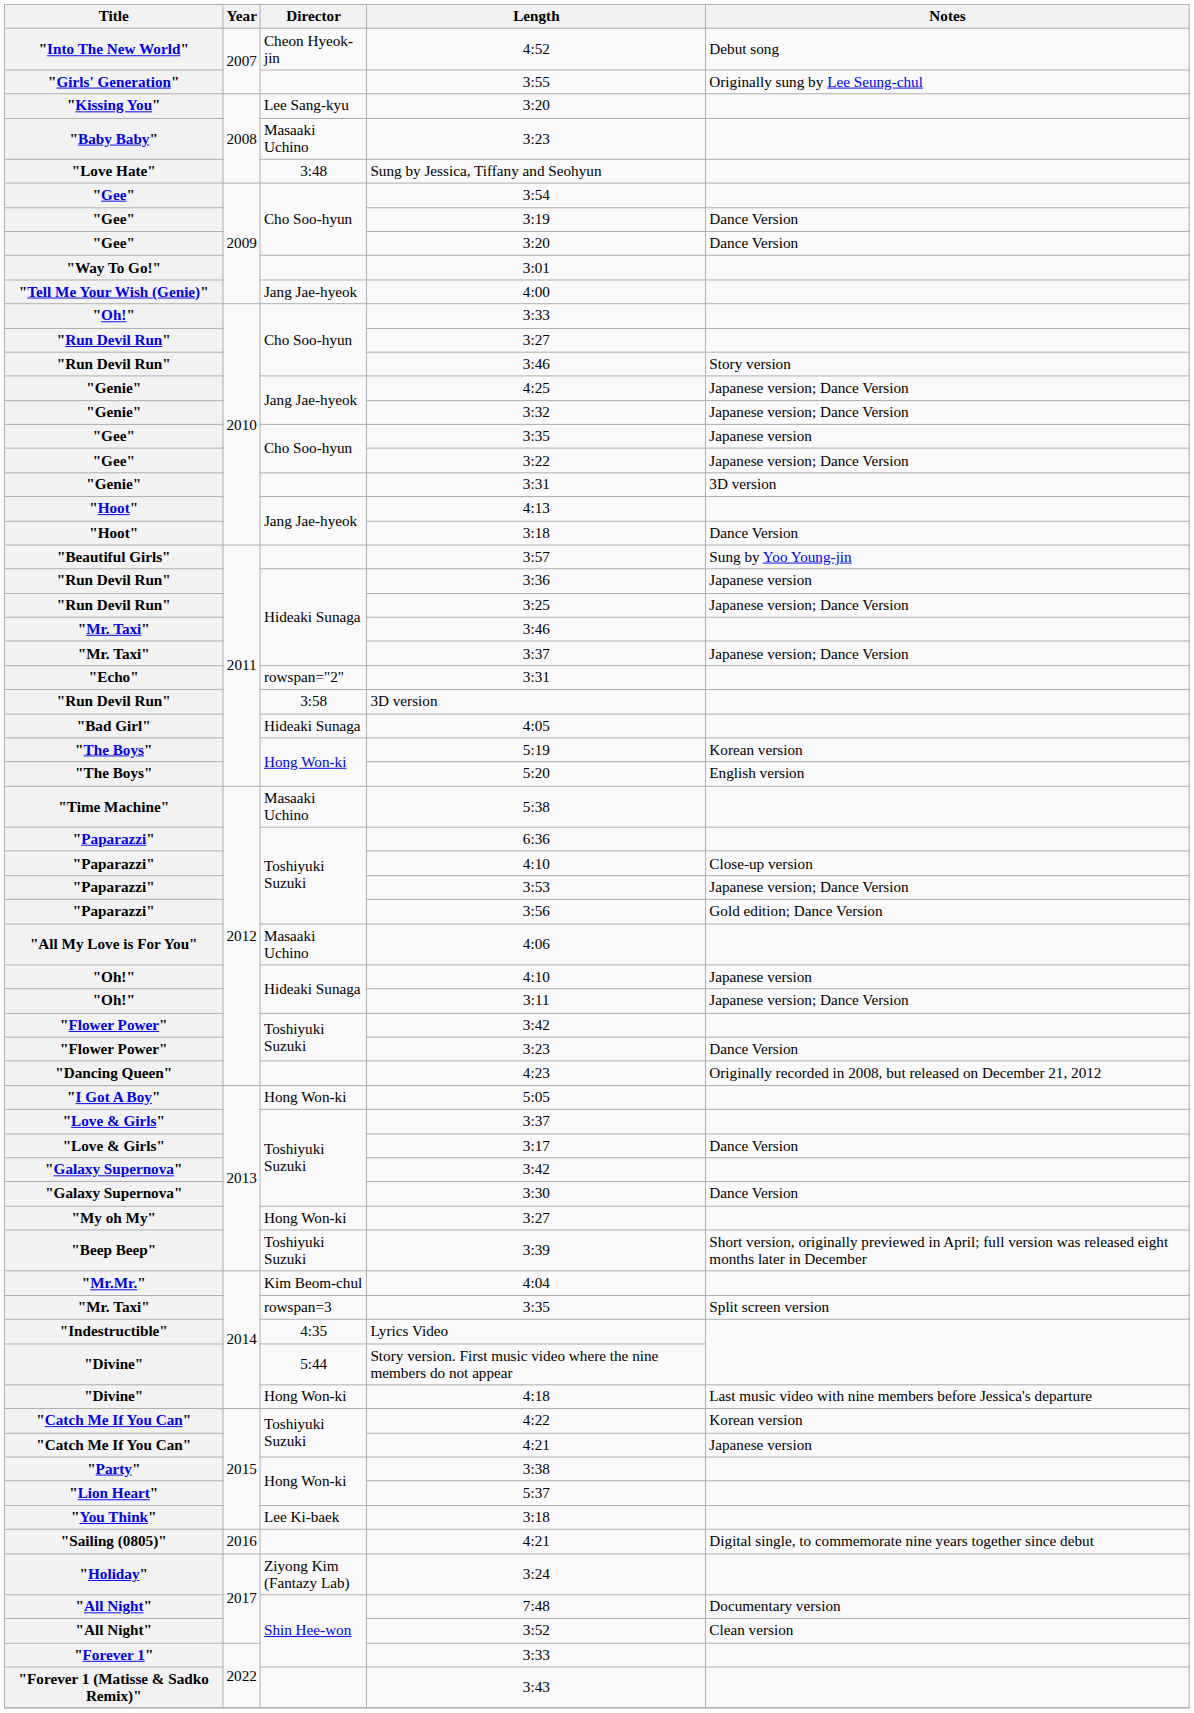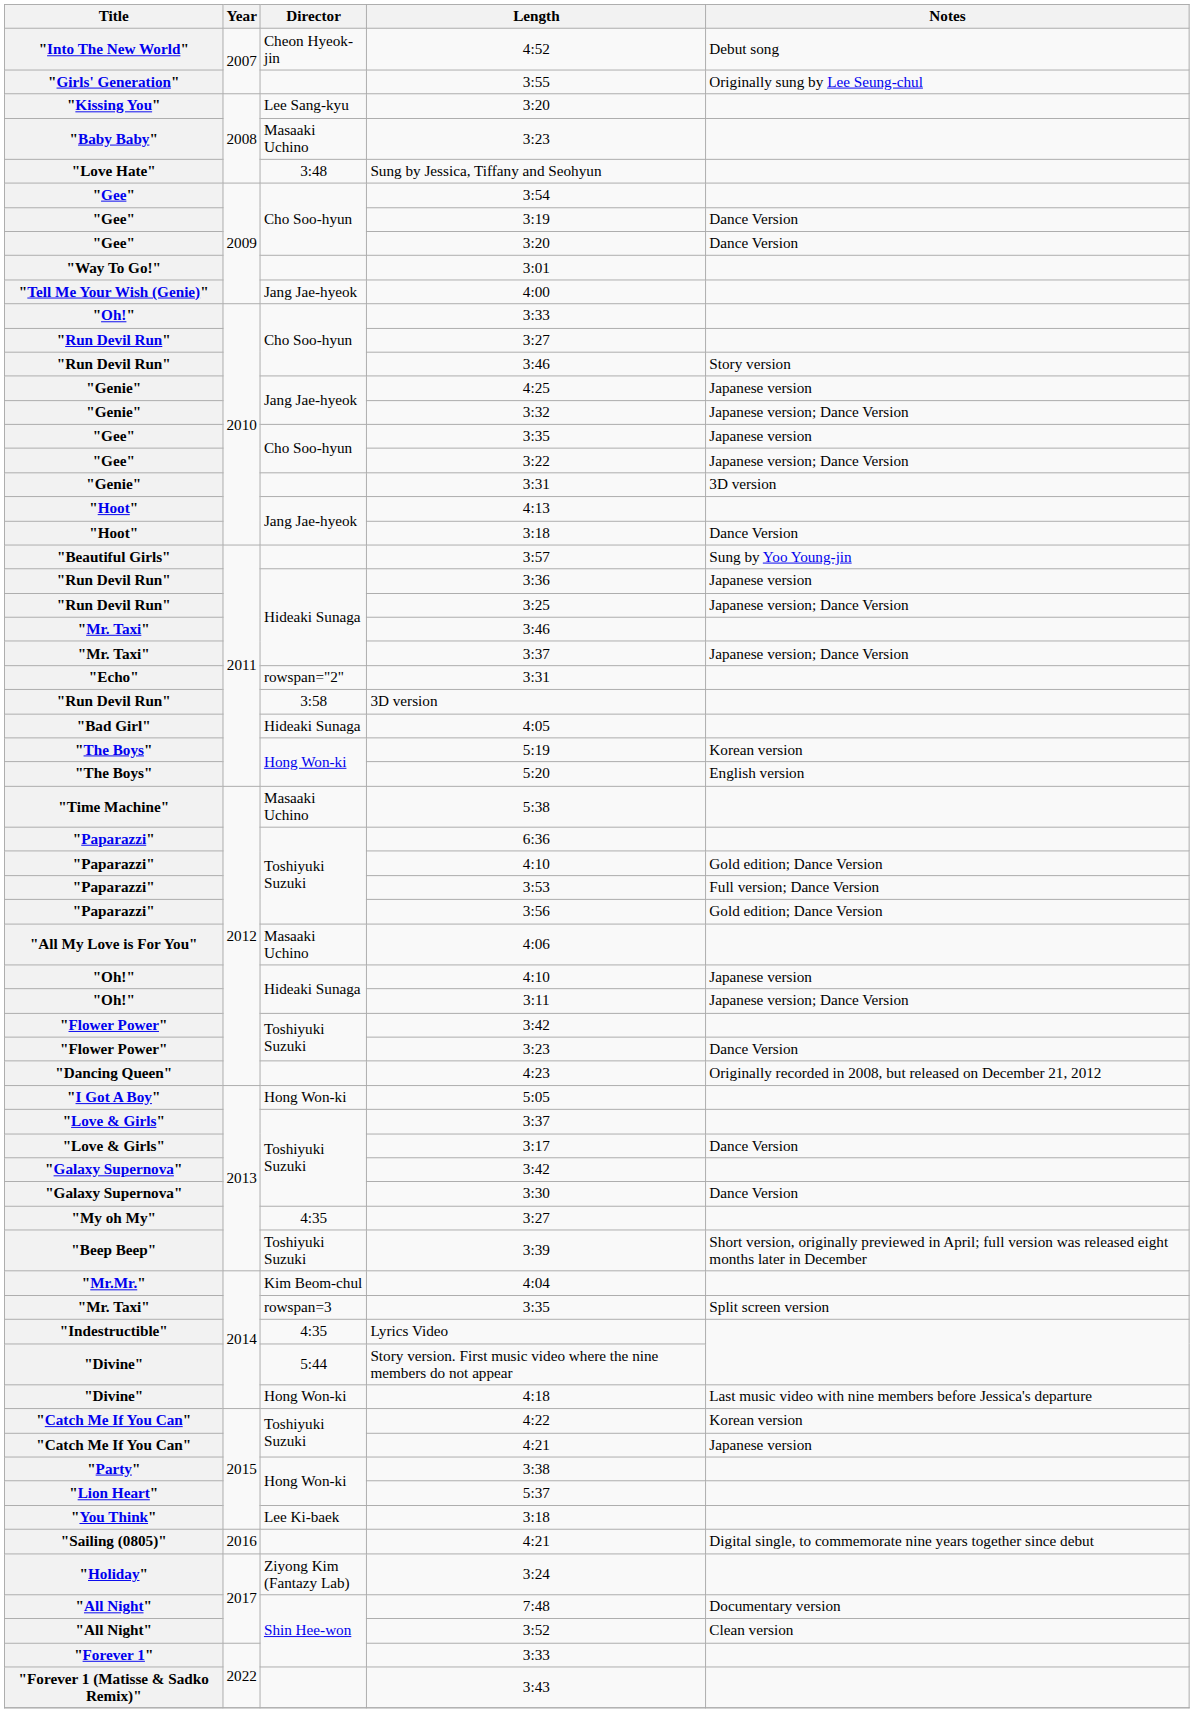4:25 | Notes: Japanese version; Dance Version -> Japanese version
"Paparazzi" / 4:10 | Notes: Close-up version -> Gold edition; Dance Version
3:53 | Notes: Japanese version; Dance Version -> Full version; Dance Version
"My oh My" / 3:27 | Director: Hong Won-ki -> 4:35
